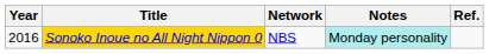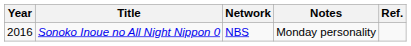row 2 | Title: gold background -> no background
row 2 | Notes: paleturquoise background -> no background
